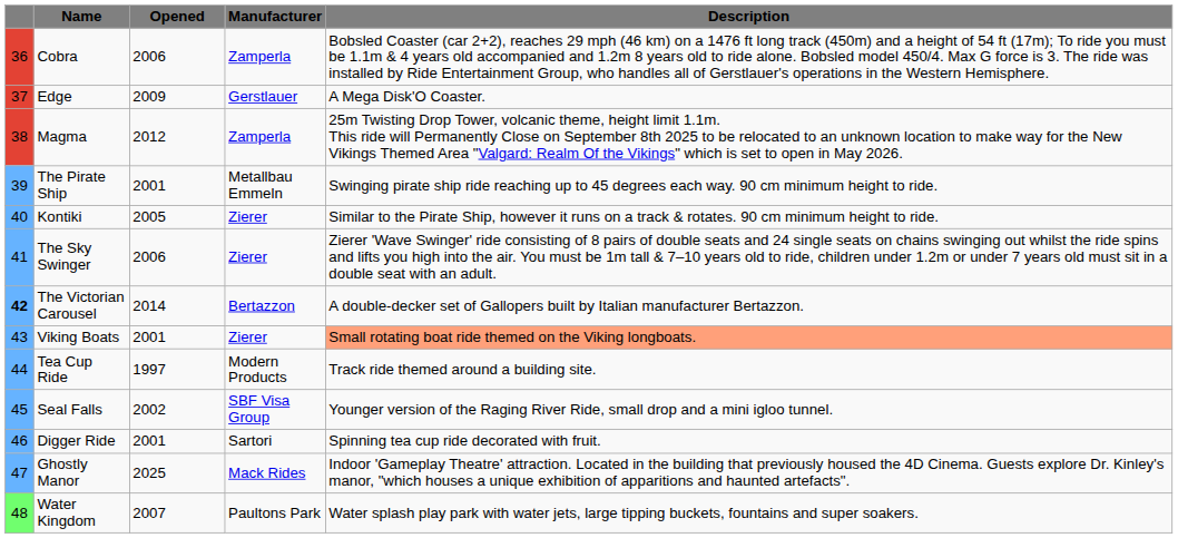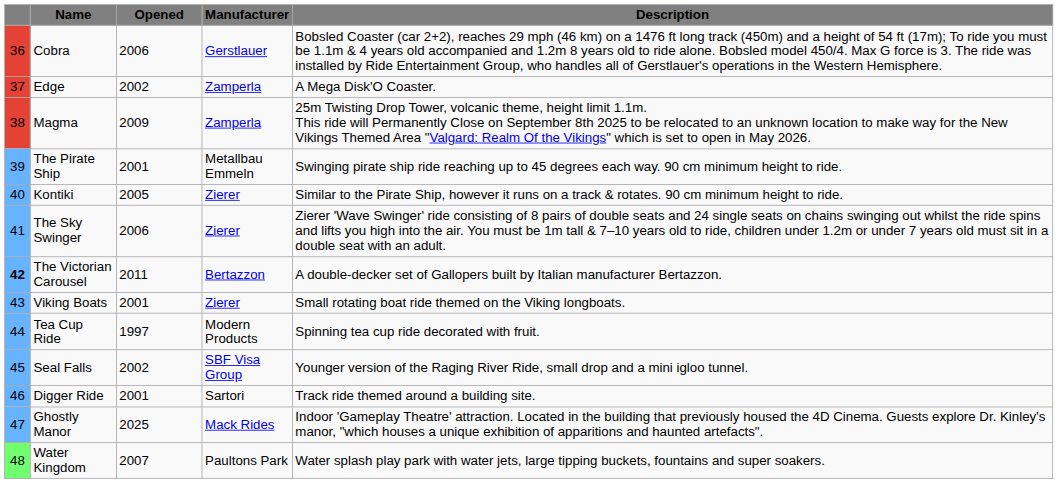Cobra | Manufacturer: Zamperla -> Gerstlauer
Edge | Opened: 2009 -> 2002
Edge | Manufacturer: Gerstlauer -> Zamperla
Magma | Opened: 2012 -> 2009
The Victorian Carousel | Opened: 2014 -> 2011
Viking Boats | Description: lightsalmon background -> no background
Tea Cup Ride | Description: Track ride themed around a building site. -> Spinning tea cup ride decorated with fruit.
Digger Ride | Description: Spinning tea cup ride decorated with fruit. -> Track ride themed around a building site.
